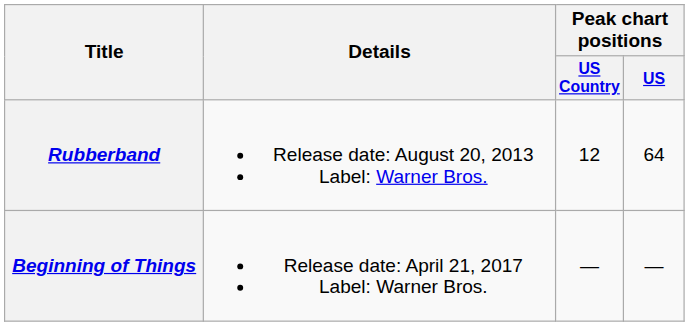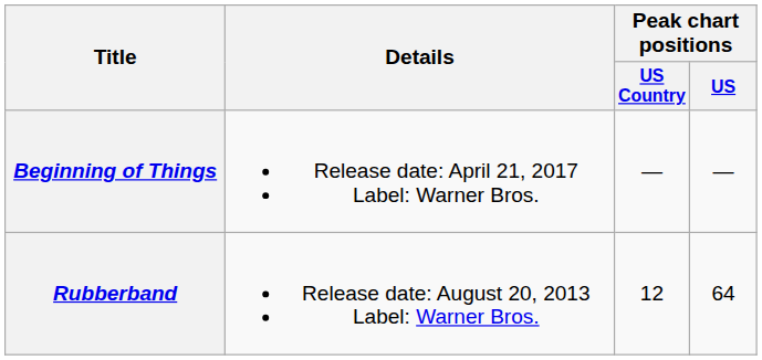rows swapped: Rubberband <-> Beginning of Things
